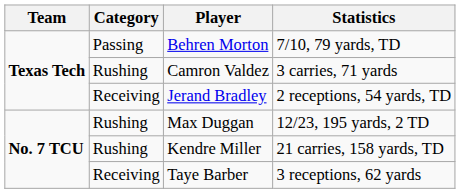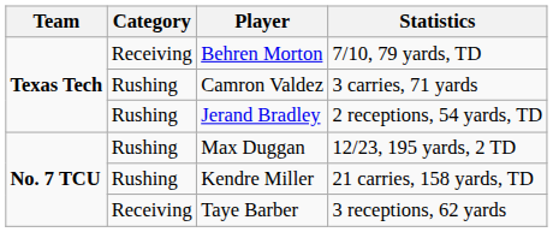Behren Morton | Category: Passing -> Receiving
Jerand Bradley | Category: Receiving -> Rushing
